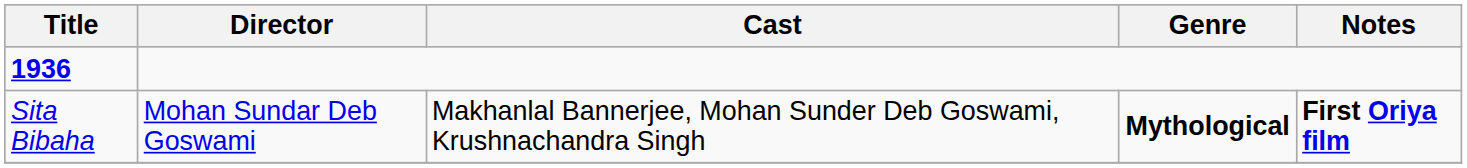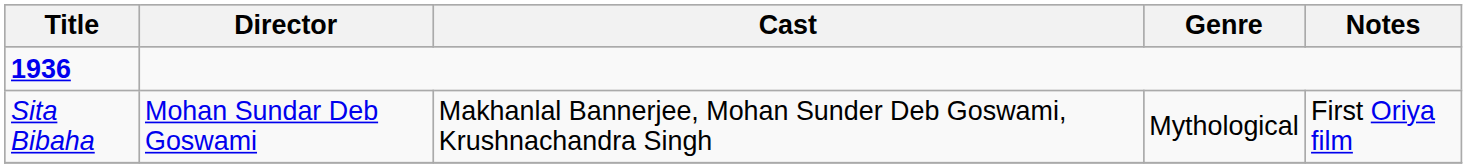Sita Bibaha | Genre: bold -> normal
Sita Bibaha | Notes: bold -> normal
